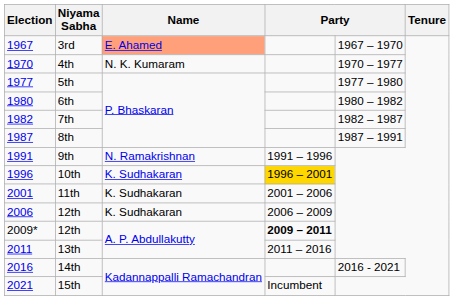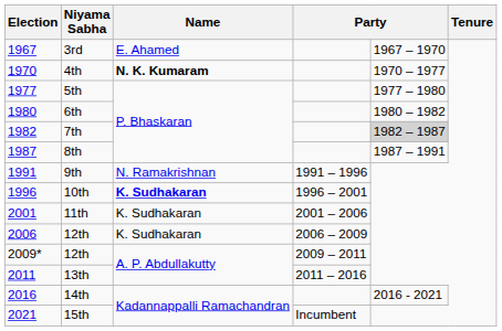3rd | Name: lightsalmon background -> no background
4th | Name: normal -> bold
7th | column 5: no background -> lightgrey background
10th | Name: normal -> bold
10th | column 4: gold background -> no background
2009* / 12th | column 4: bold -> normal
